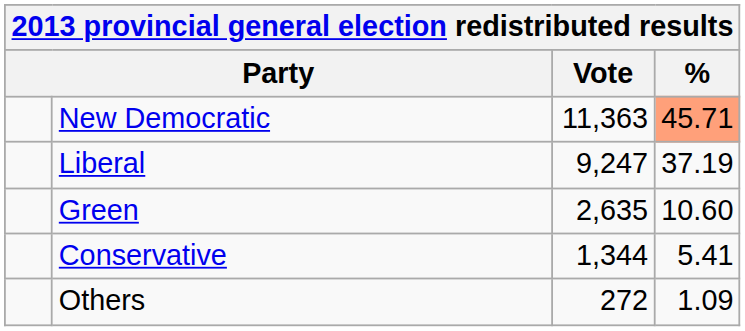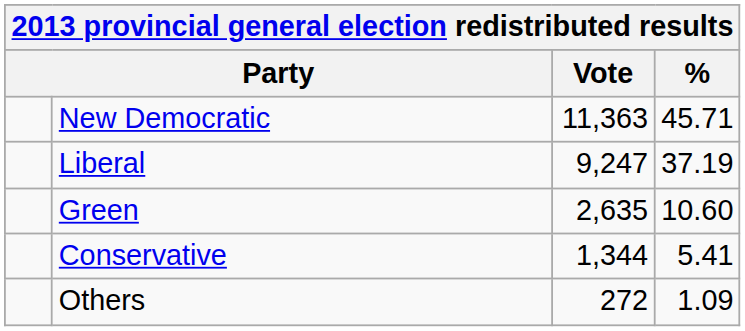New Democratic | %: lightsalmon background -> no background
